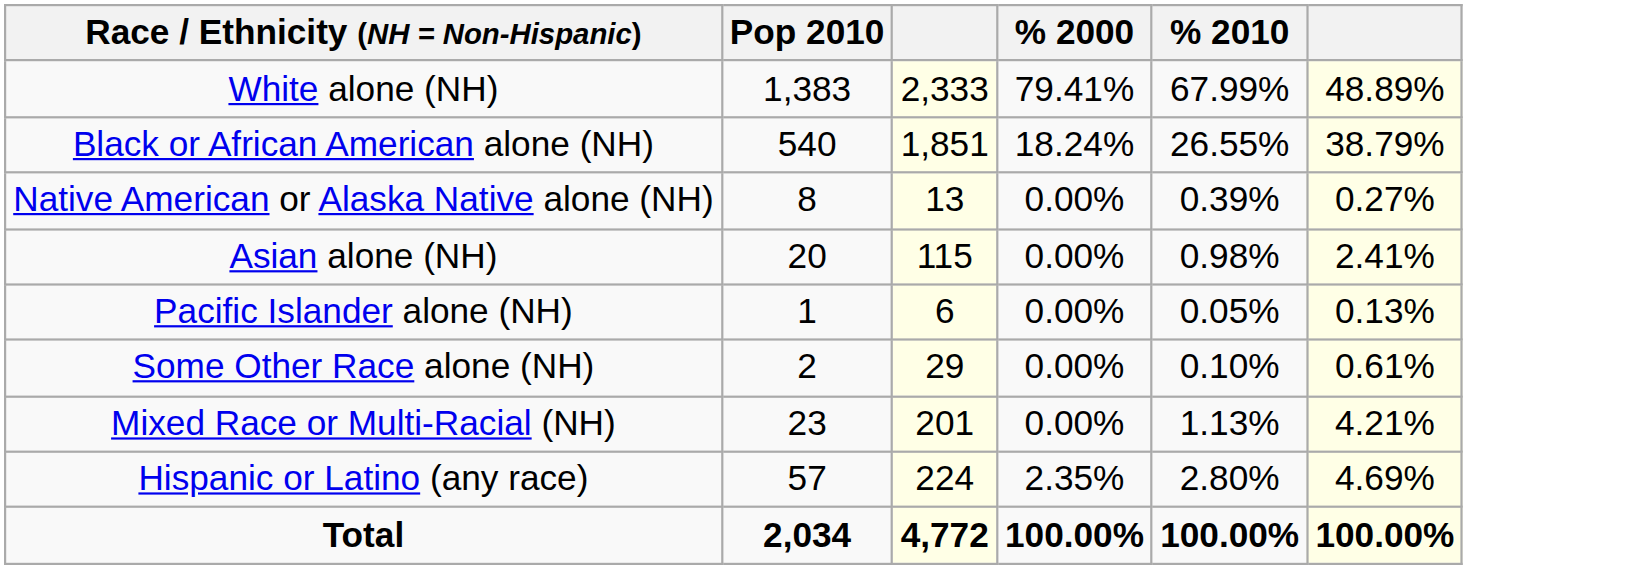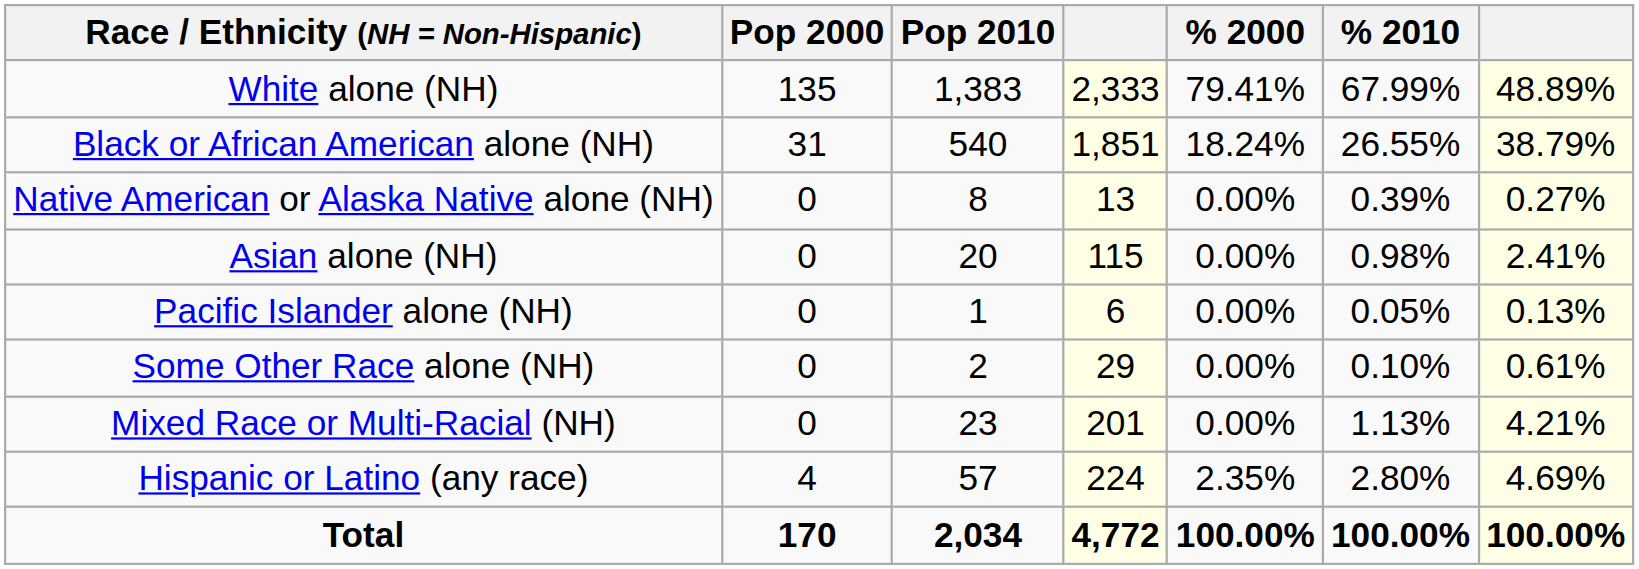+ column: Pop 2000 | 135 | 31 | 0 | 0 | 0 | 0 | 0 | 4 | 170
